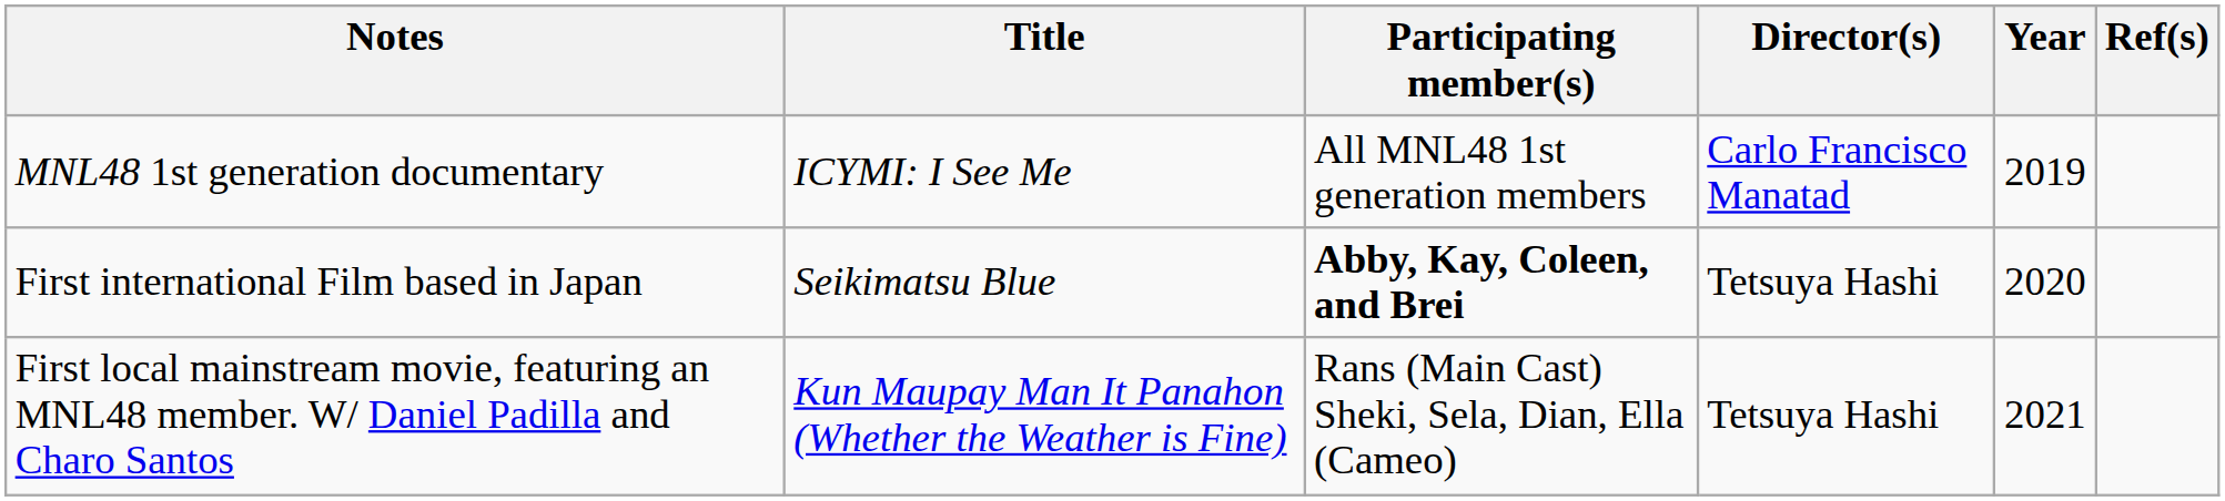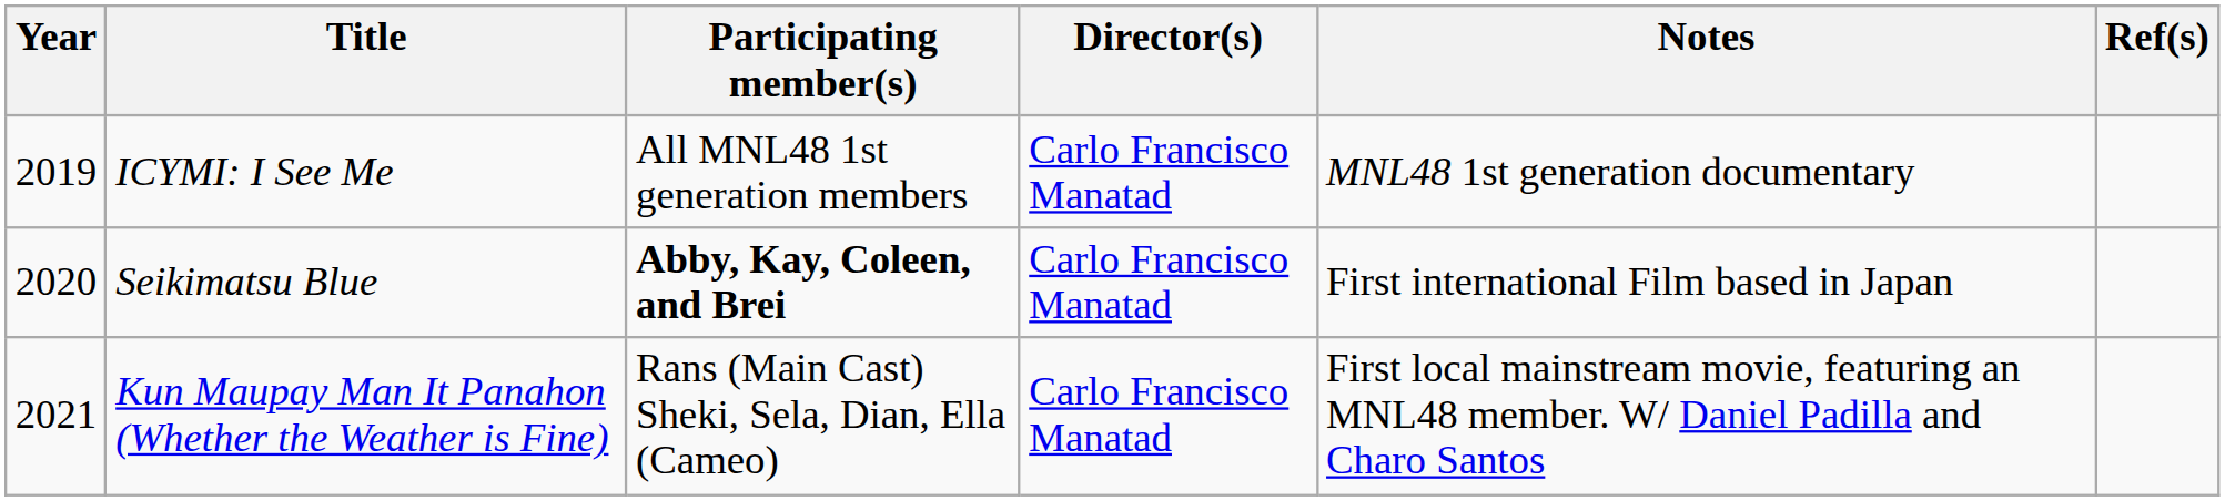columns swapped: Year <-> Notes
Seikimatsu Blue | Director(s): Tetsuya Hashi -> Carlo Francisco Manatad
Kun Maupay Man It Panahon (Whether the Weather is Fine) | Director(s): Tetsuya Hashi -> Carlo Francisco Manatad
